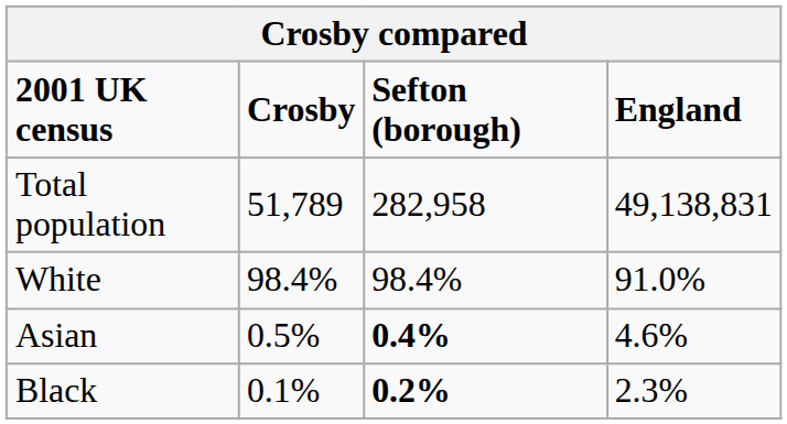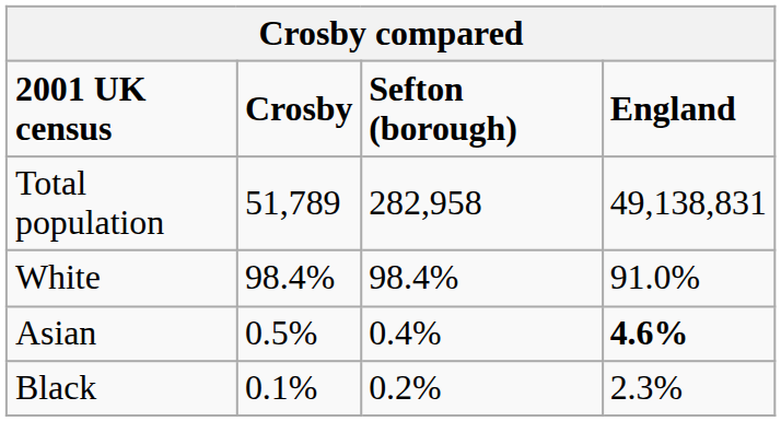Asian | Sefton (borough): bold -> normal
Asian | England: normal -> bold
Black | Sefton (borough): bold -> normal
